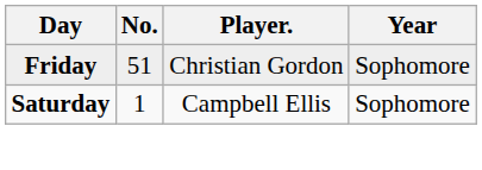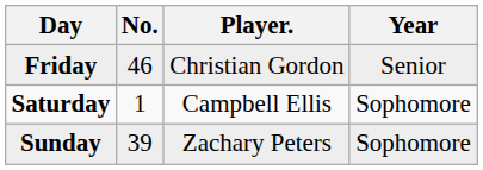Friday | No.: 51 -> 46
Friday | Year: Sophomore -> Senior
+ row: Sunday | 39 | Zachary Peters | Sophomore
